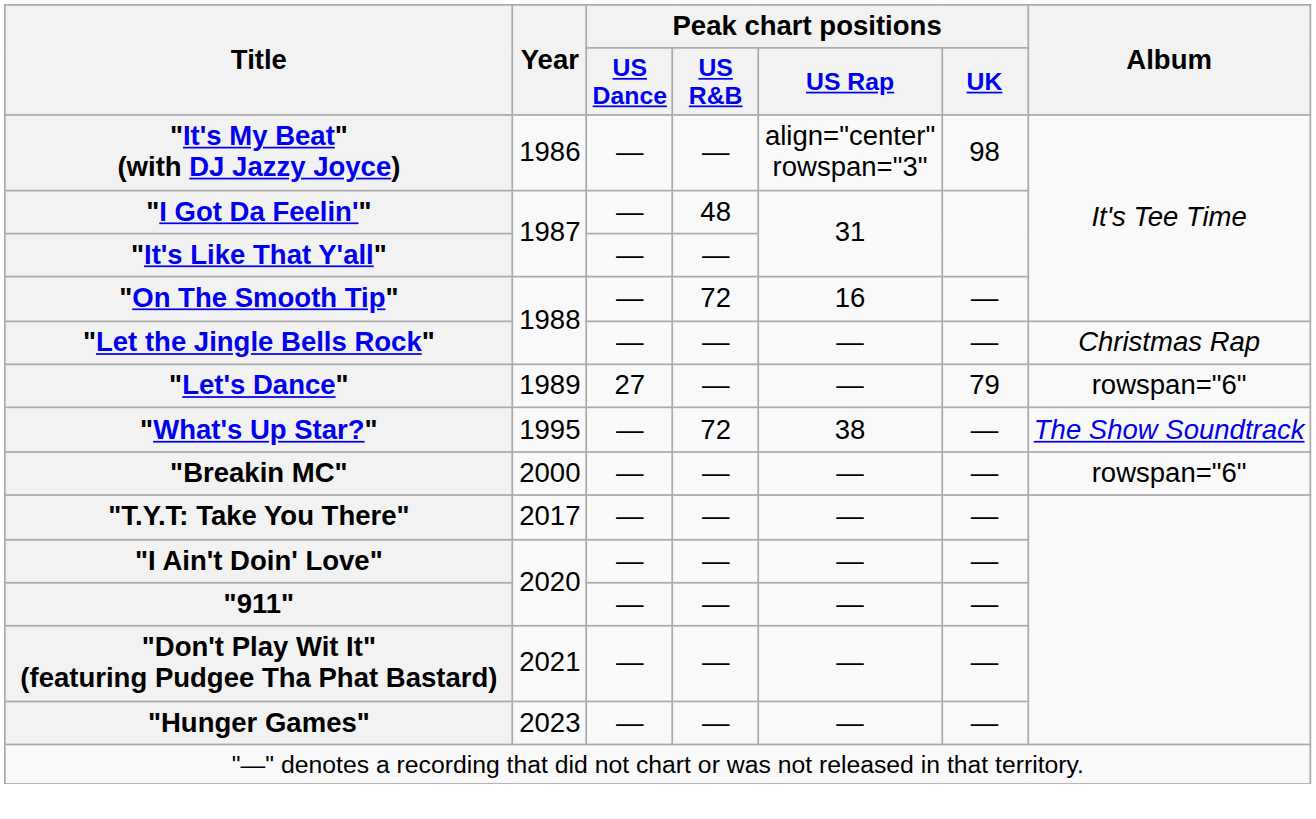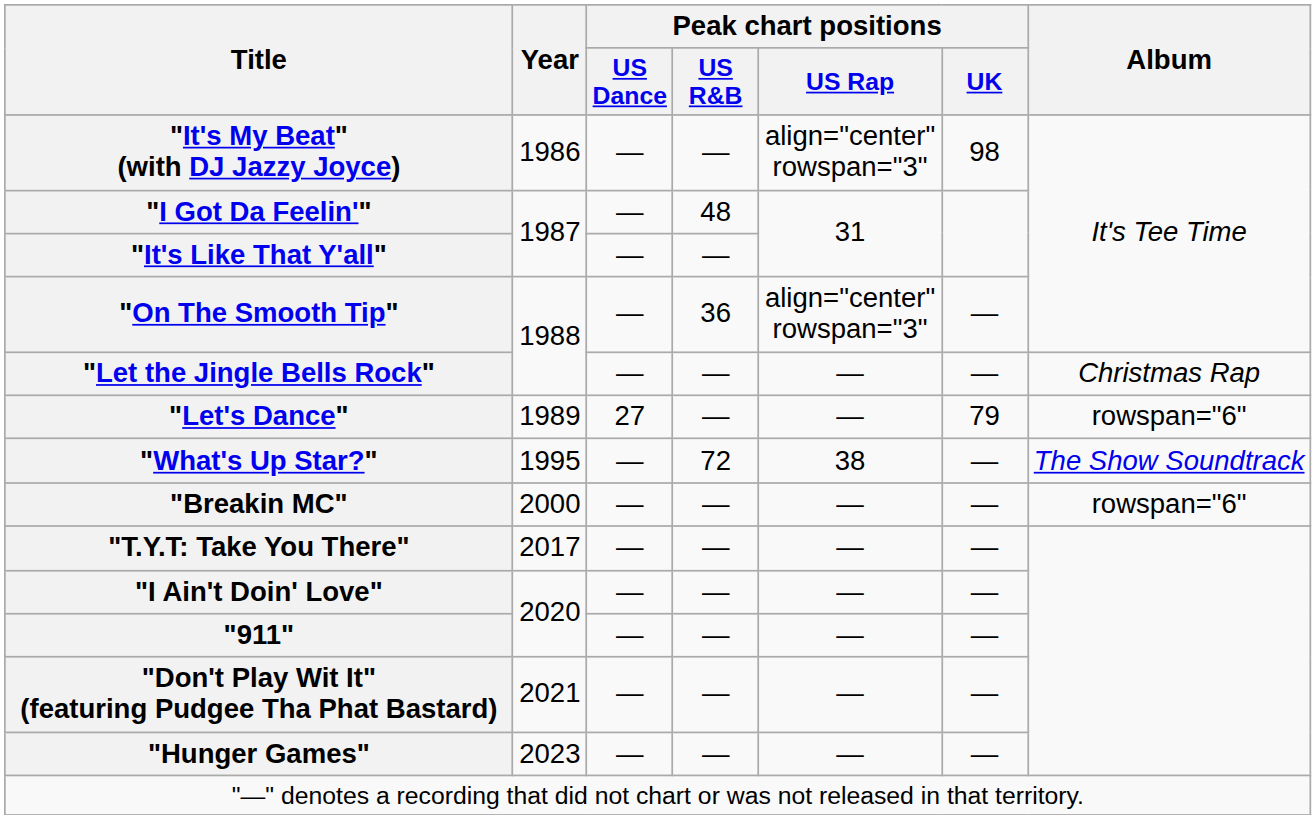"On The Smooth Tip" | Peak chart positions / US R&B: 72 -> 36
"On The Smooth Tip" | Peak chart positions / US Rap: 16 -> align="center" rowspan="3"
